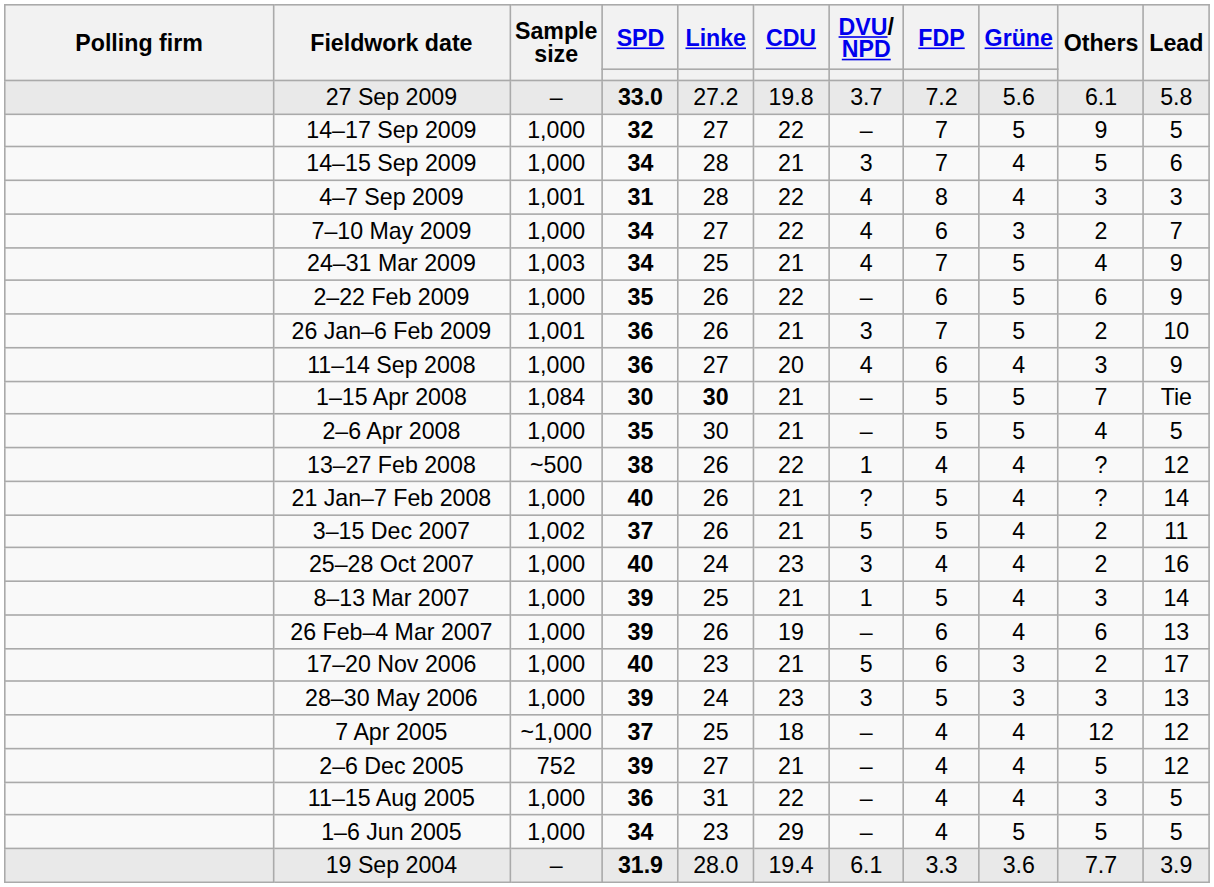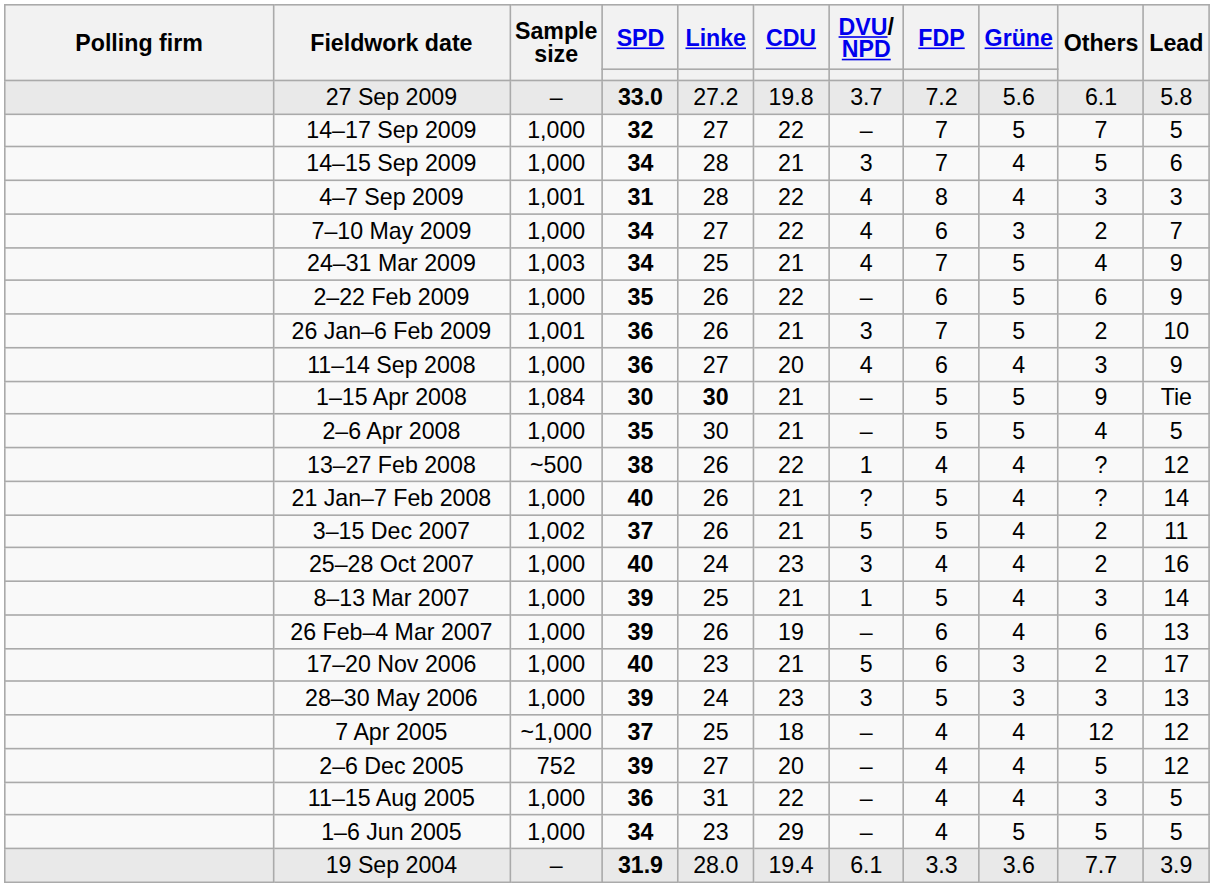14–17 Sep 2009 | Others: 9 -> 7
1–15 Apr 2008 | Others: 7 -> 9
2–6 Dec 2005 | CDU: 21 -> 20
